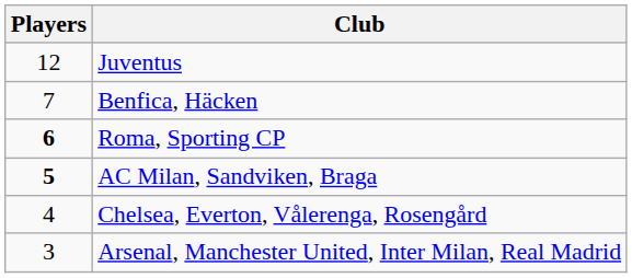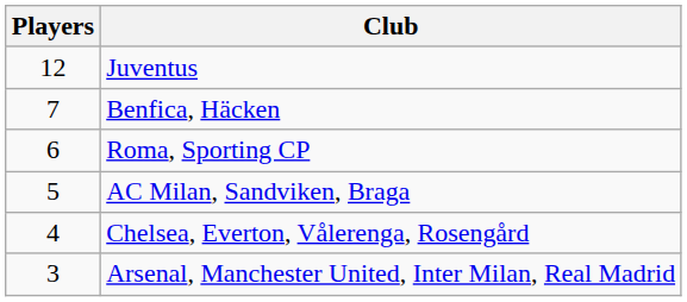Roma, Sporting CP | Players: bold -> normal
AC Milan, Sandviken, Braga | Players: bold -> normal
